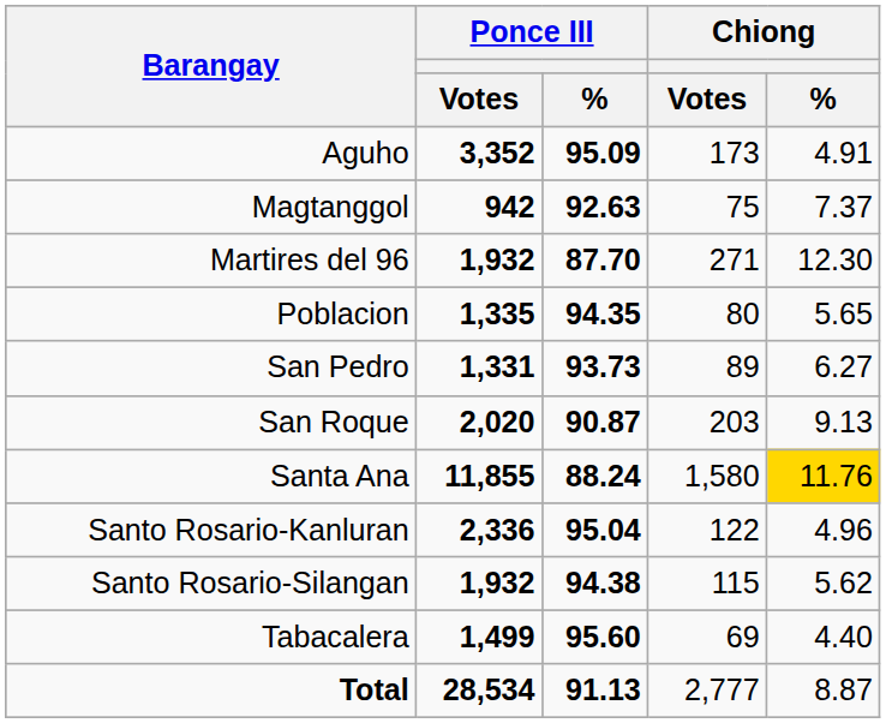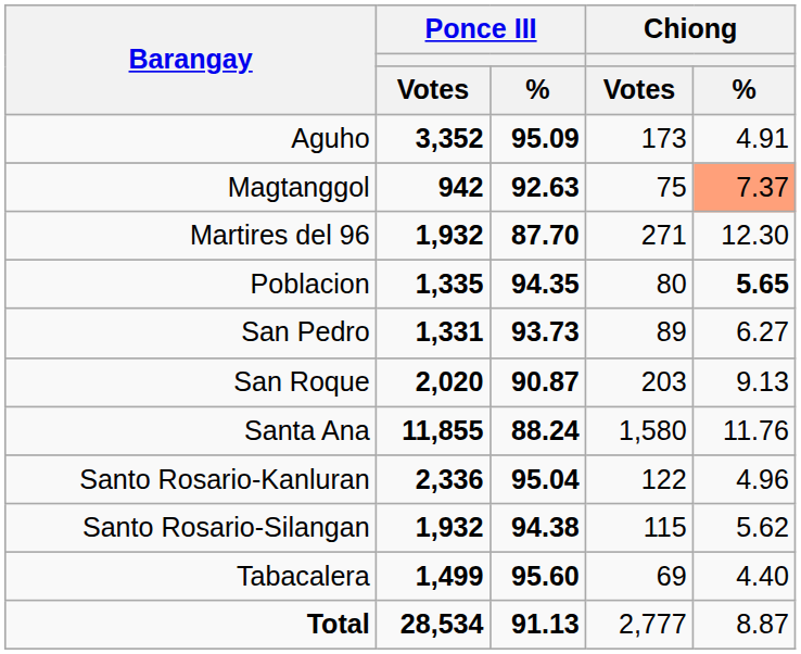Magtanggol | Chiong / %: no background -> lightsalmon background
Poblacion | Chiong / %: normal -> bold
Santa Ana | Chiong / %: gold background -> no background
